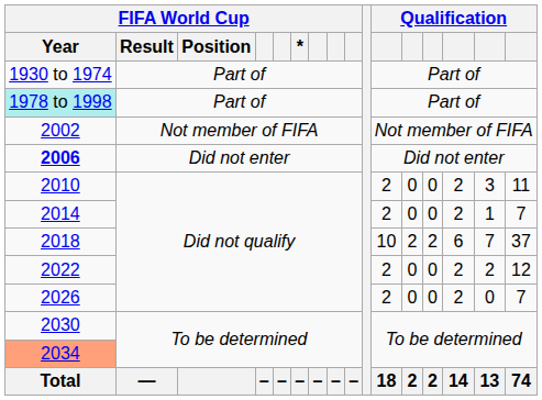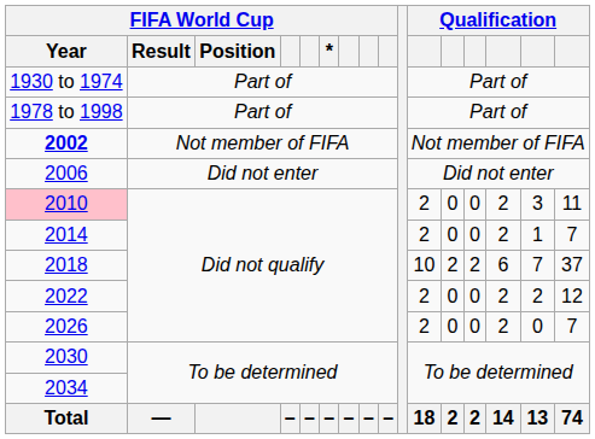1978 to 1998 | FIFA World Cup / Year: paleturquoise background -> no background
2002 | FIFA World Cup / Year: normal -> bold
2006 | FIFA World Cup / Year: bold -> normal
2010 | FIFA World Cup / Year: no background -> pink background
2034 | FIFA World Cup / Year: lightsalmon background -> no background
